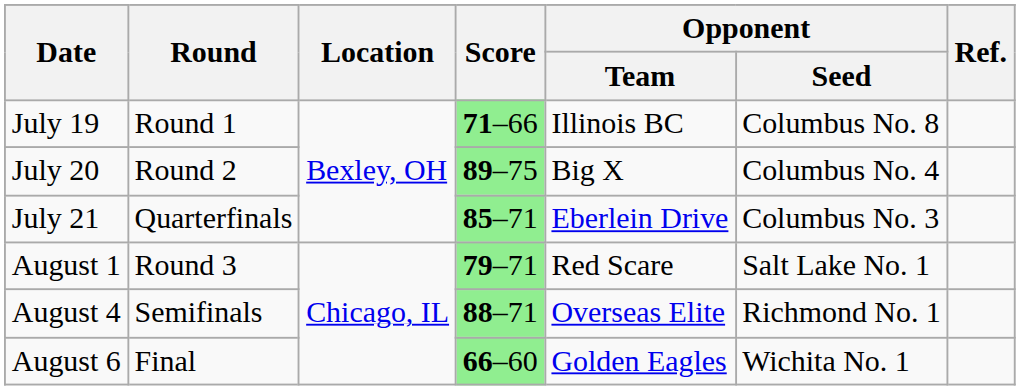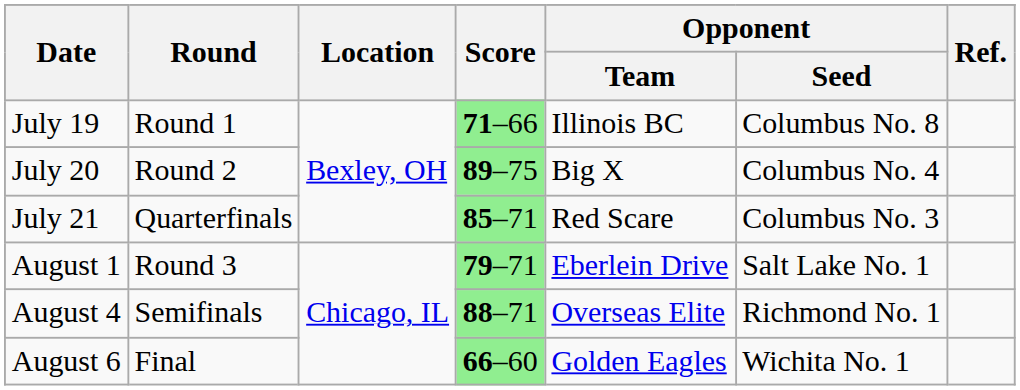July 21 | Opponent / Team: Eberlein Drive -> Red Scare
August 1 | Opponent / Team: Red Scare -> Eberlein Drive
